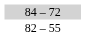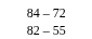84 – 72 | column 1: lightgrey background -> no background
